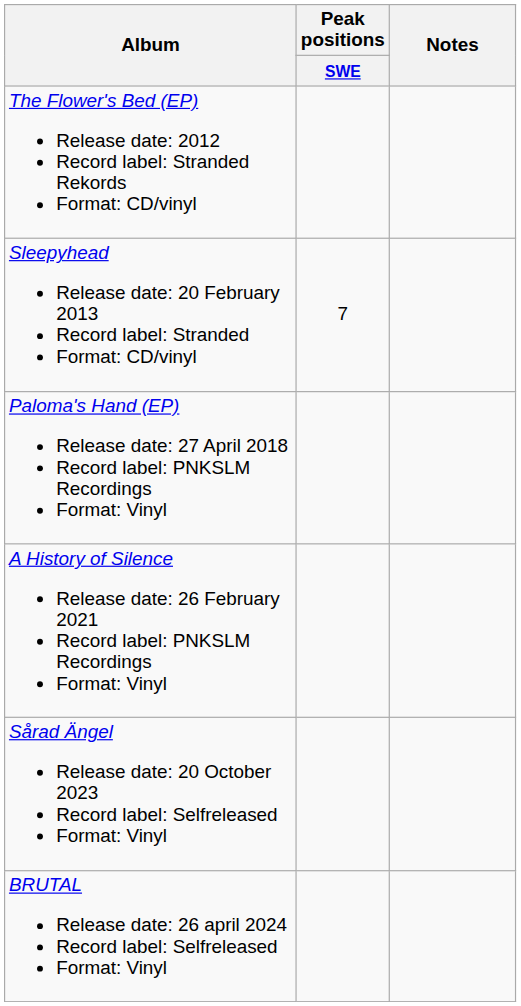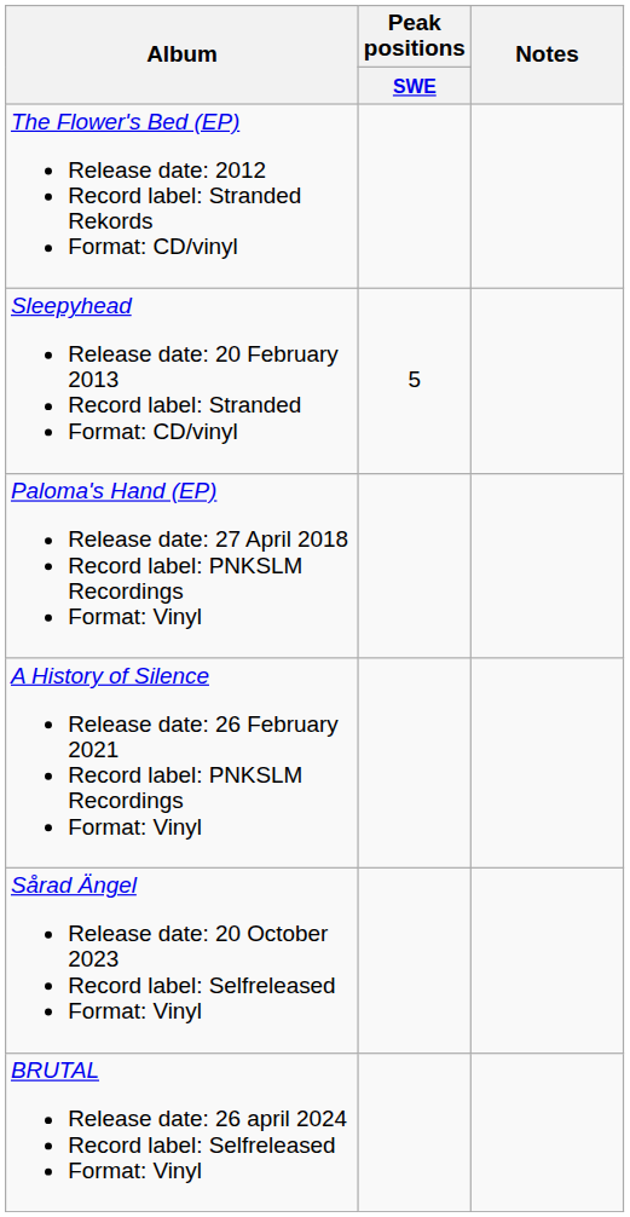row 4 | Peak positions / SWE: 7 -> 5
